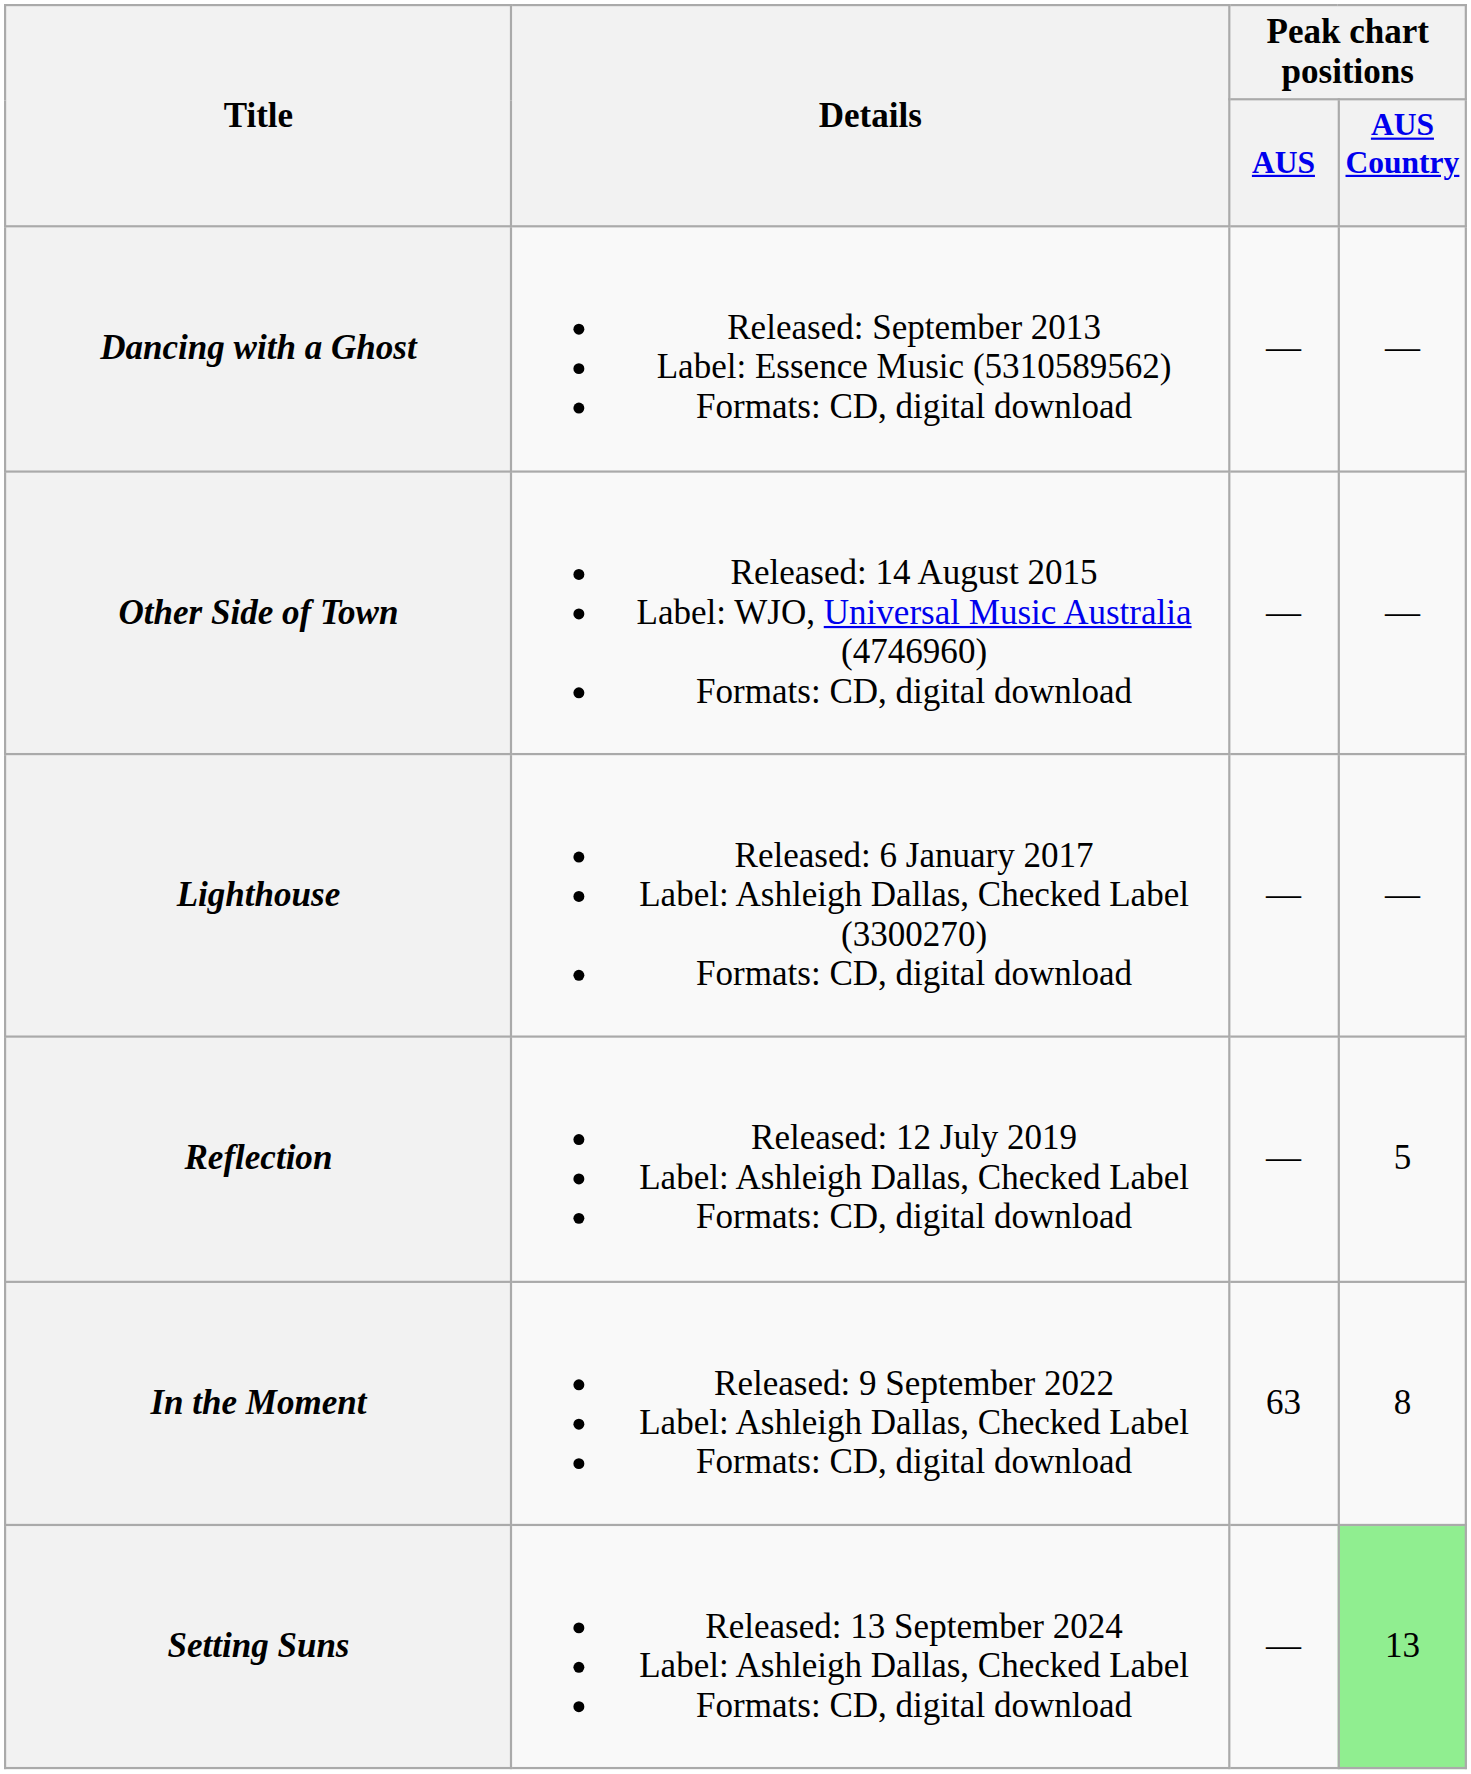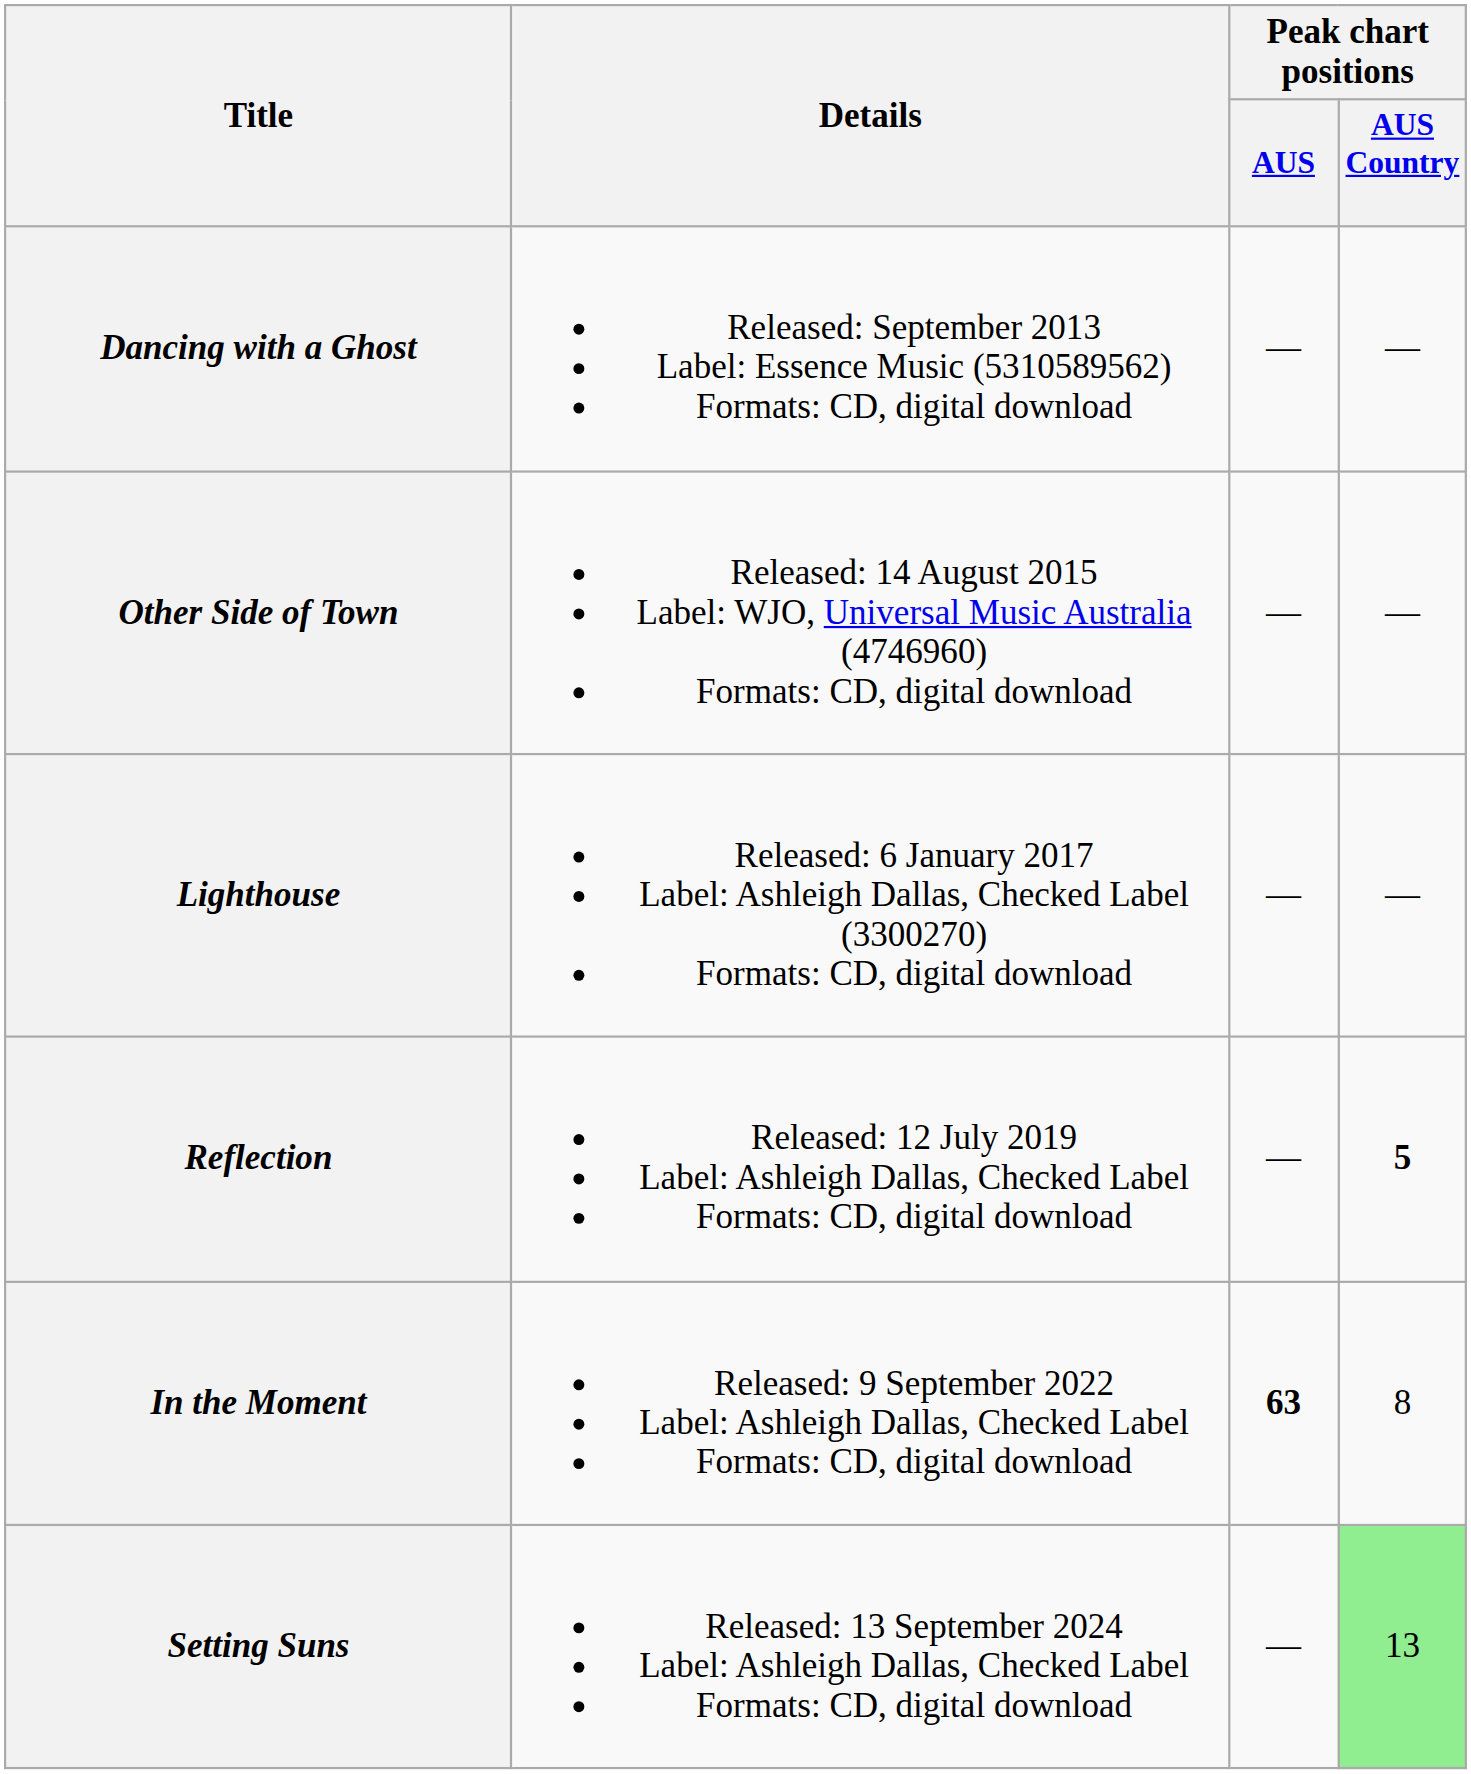Reflection | Peak chart positions / AUS Country: normal -> bold
In the Moment | Peak chart positions / AUS: normal -> bold
